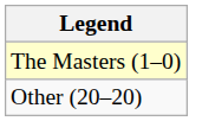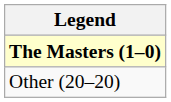row 2 | column 1: normal -> bold
